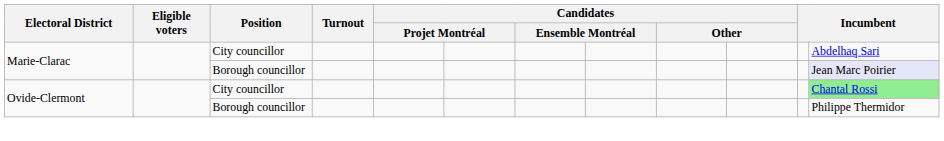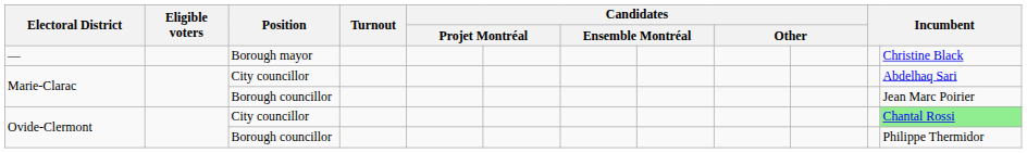+ row: — | Borough mayor | Christine Black
Marie-Clarac / Borough councillor | column 12: lavender background -> no background
